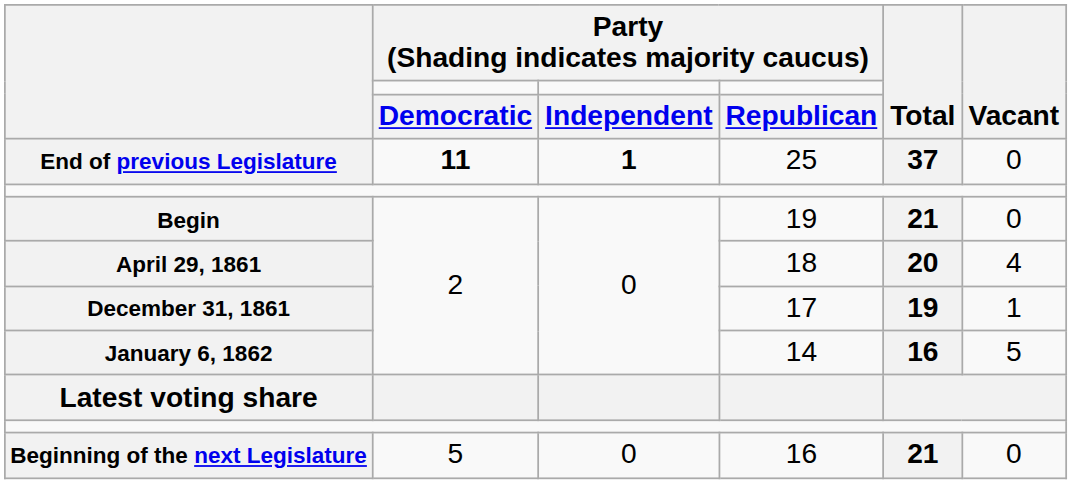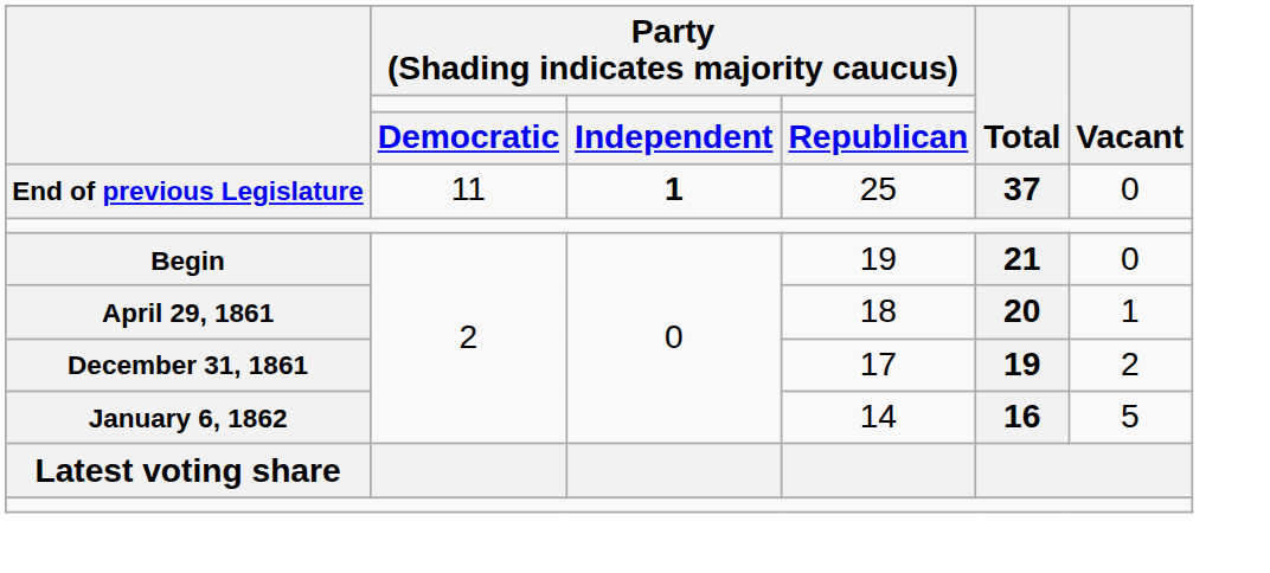End of previous Legislature | column 2: bold -> normal
April 29, 1861 | Vacant: 4 -> 1
December 31, 1861 | Vacant: 1 -> 2
- row: Beginning of the next Legislature | 5 | 0 | 16 | 21 | 0
